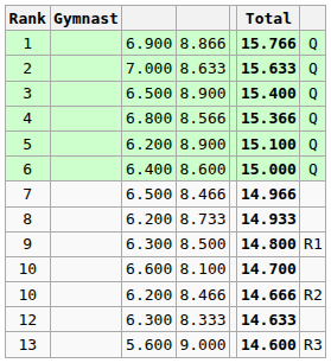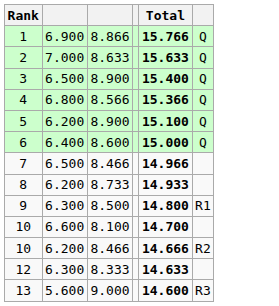- column: Gymnast
